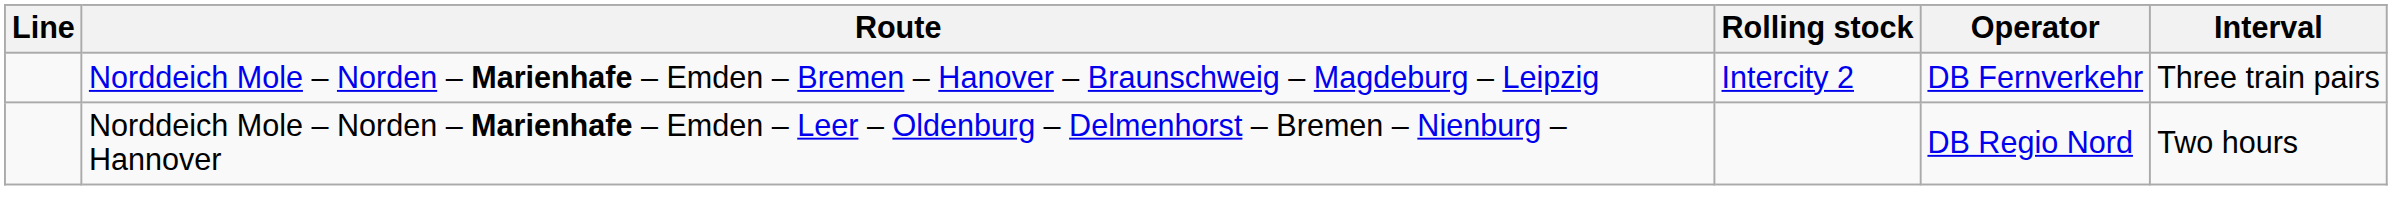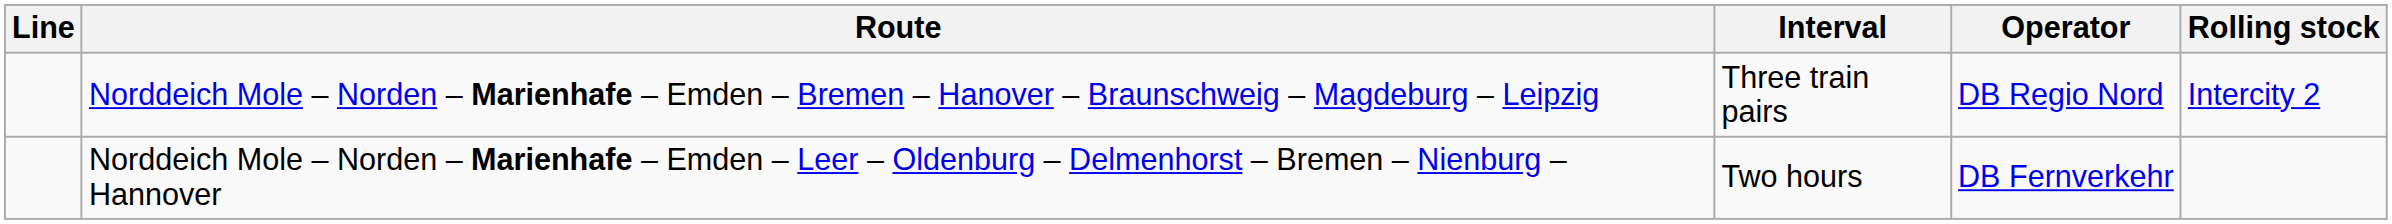columns swapped: Interval <-> Rolling stock
row 2 | Operator: DB Fernverkehr -> DB Regio Nord
row 3 | Operator: DB Regio Nord -> DB Fernverkehr
